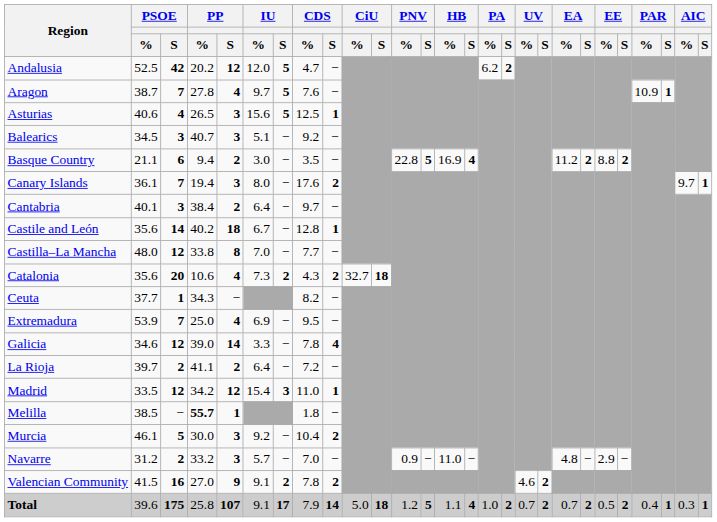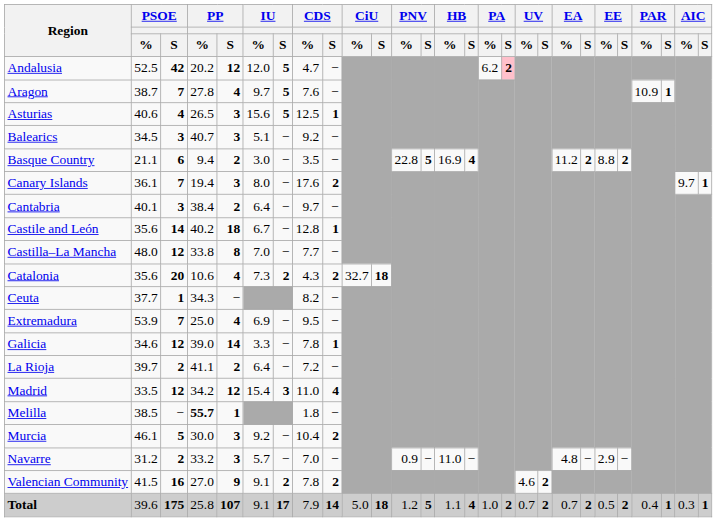Andalusia | PA / S: no background -> pink background
Galicia | CDS / S: 4 -> 1
Madrid | CDS / S: 1 -> 4
